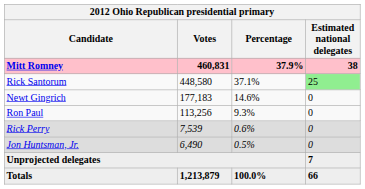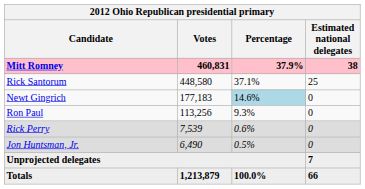Rick Santorum | Estimated national delegates: lightgreen background -> no background
Newt Gingrich | Percentage: no background -> lightblue background
